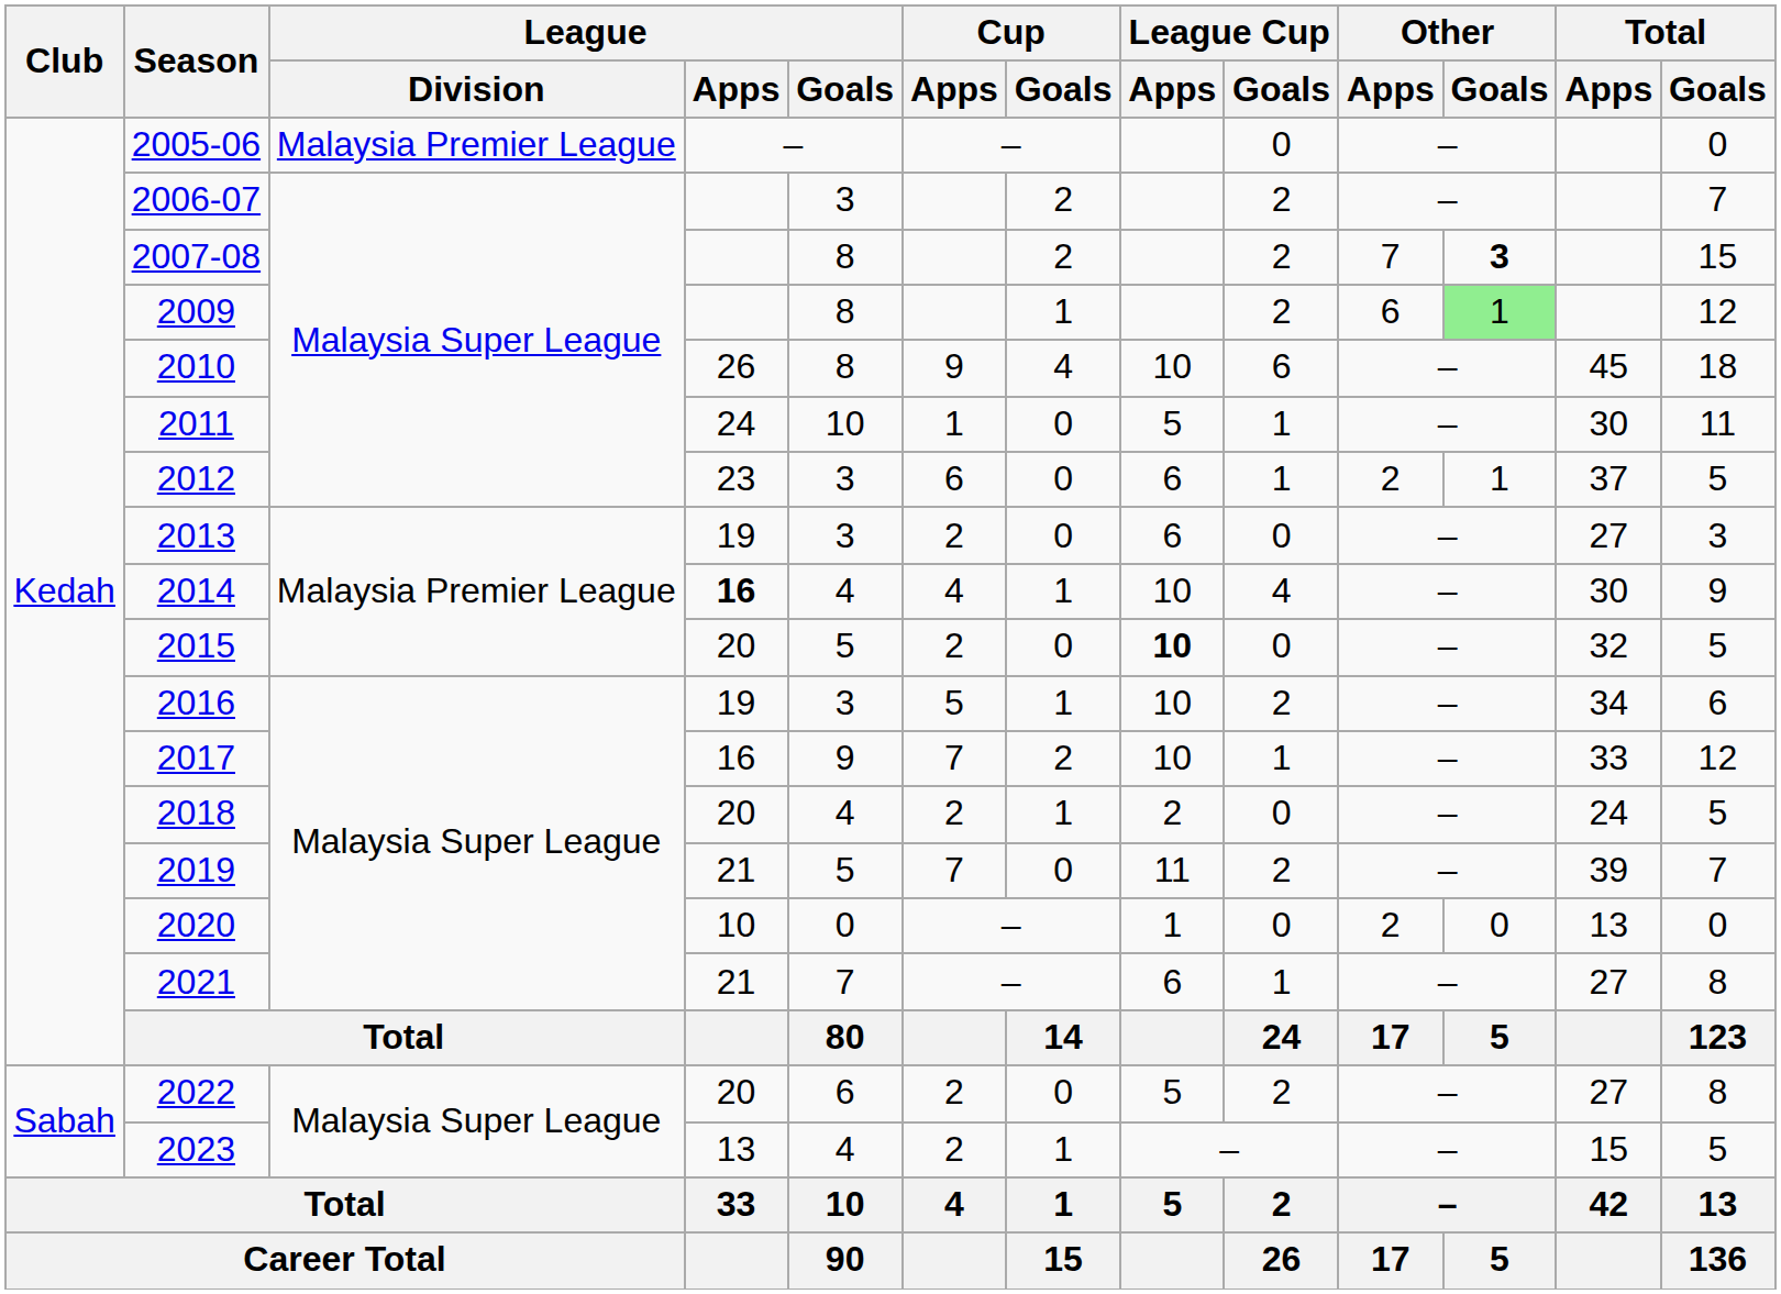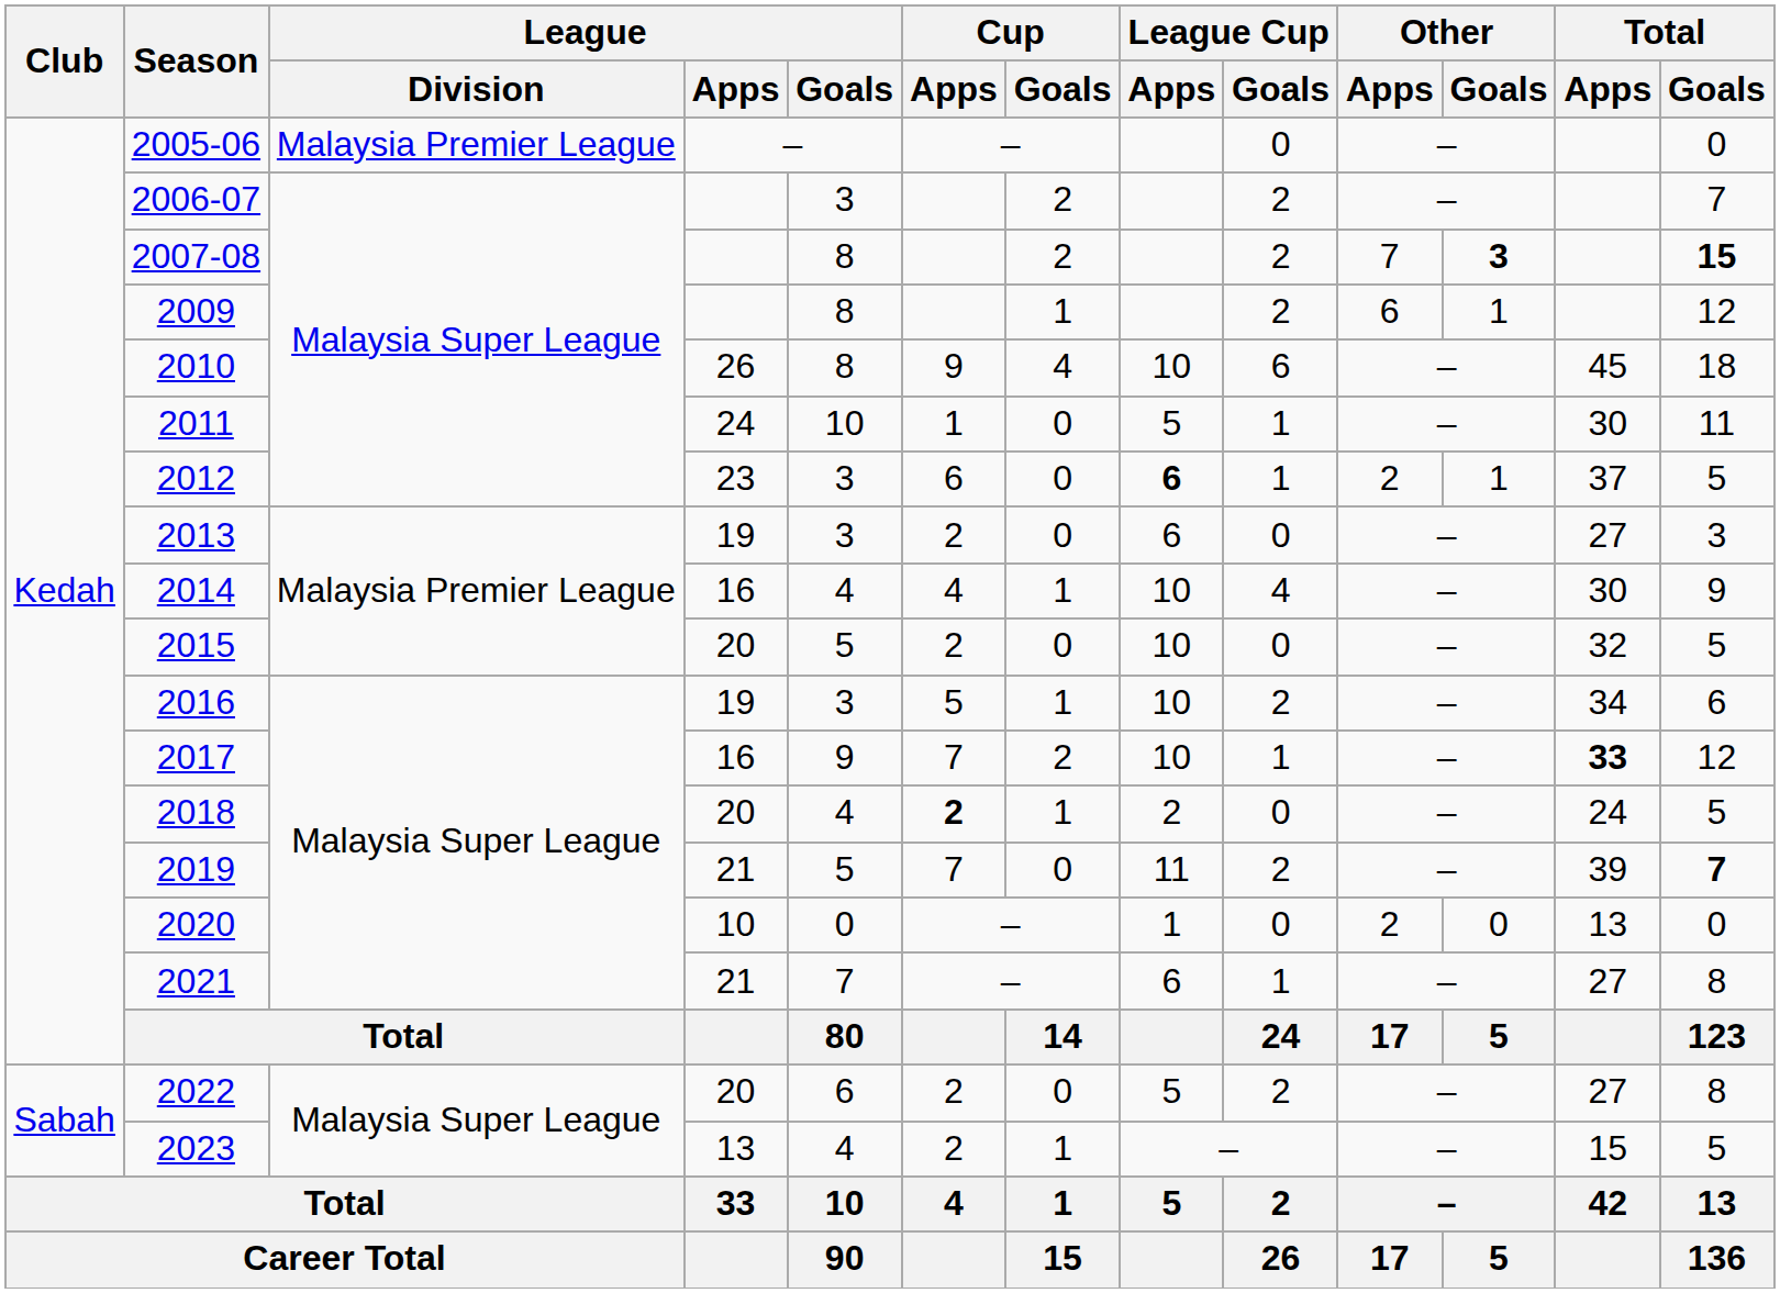2007-08 | Total / Goals: normal -> bold
2009 | Other / Goals: lightgreen background -> no background
2012 | League Cup / Apps: normal -> bold
2014 | League / Apps: bold -> normal
2015 | League Cup / Apps: bold -> normal
2017 | Total / Apps: normal -> bold
2018 | Cup / Apps: normal -> bold
2019 | Total / Goals: normal -> bold
